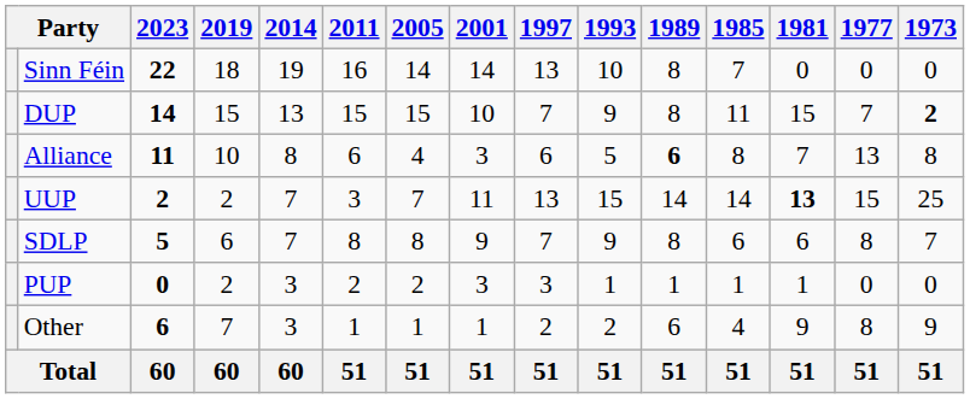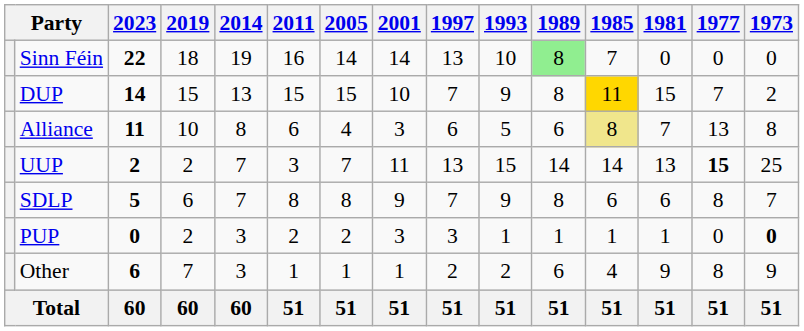Sinn Féin | 1989: no background -> lightgreen background
DUP | 1985: no background -> gold background
DUP | 1973: bold -> normal
Alliance | 1989: bold -> normal
Alliance | 1985: no background -> khaki background
UUP | 1981: bold -> normal
UUP | 1977: normal -> bold
PUP | 1973: normal -> bold
